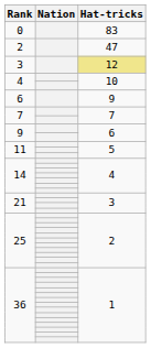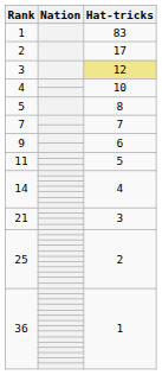row 2 | Rank: 0 -> 1
row 3 | Hat-tricks: 47 -> 17
row 7 | Rank: 6 -> 5
row 7 | Hat-tricks: 9 -> 8
